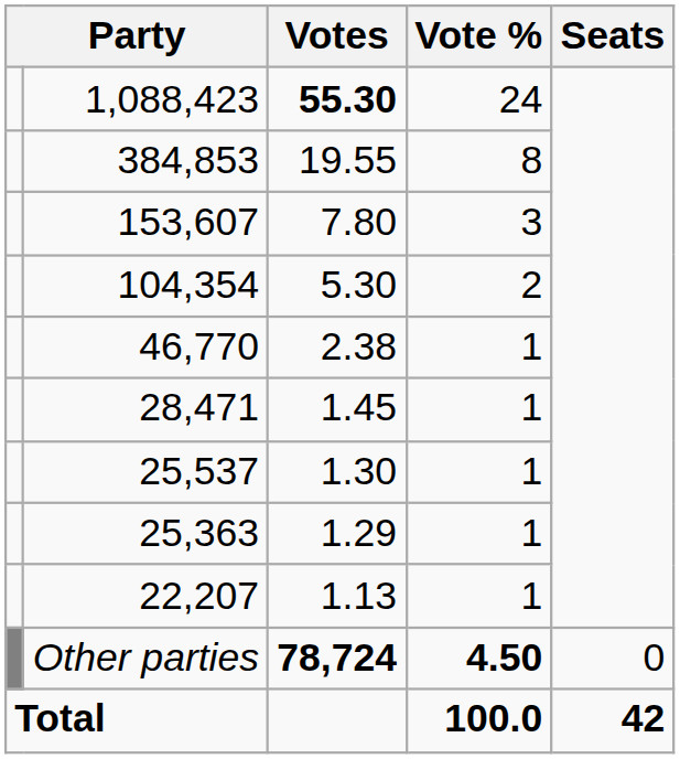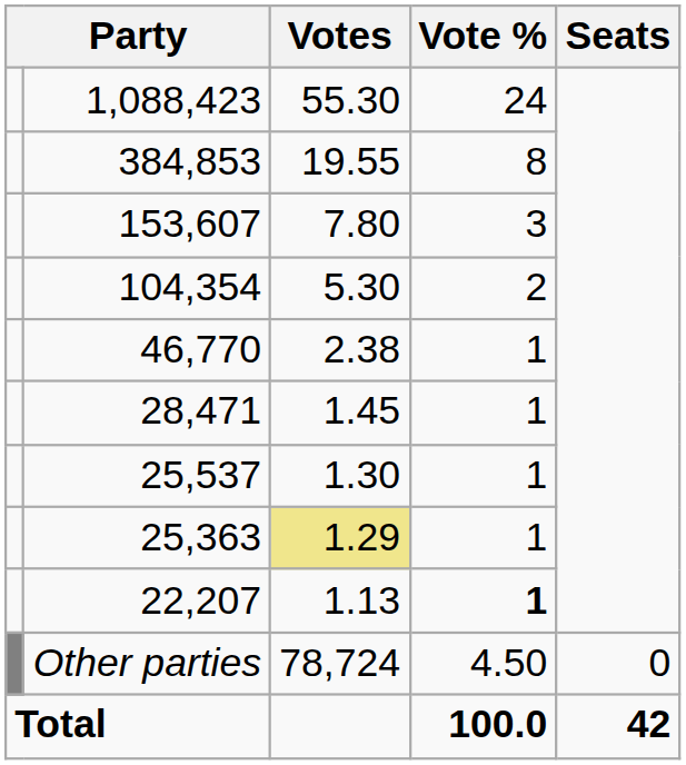1,088,423 | Votes: bold -> normal
25,363 | Votes: no background -> khaki background
22,207 | Vote %: normal -> bold
Other parties | Votes: bold -> normal
Other parties | Vote %: bold -> normal
